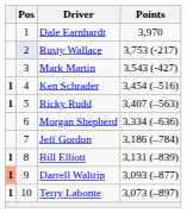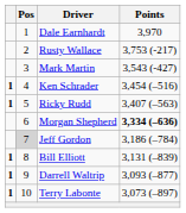Rusty Wallace | Pos: lavender background -> no background
Morgan Shepherd | Points: normal -> bold
Jeff Gordon | Pos: no background -> lightgrey background
Darrell Waltrip | column 1: lightsalmon background -> no background
